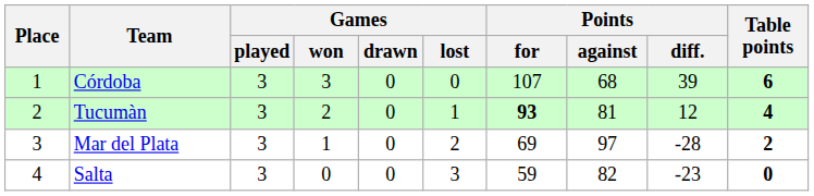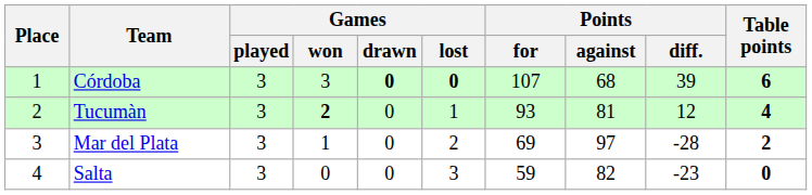Córdoba | Games / drawn: normal -> bold
Córdoba | Games / lost: normal -> bold
Tucumàn | Games / won: normal -> bold
Tucumàn | Points / for: bold -> normal
